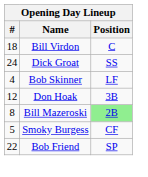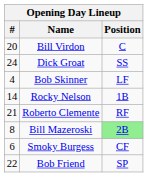Bill Virdon | #: 18 -> 20
+ row: 14 | Rocky Nelson | 1B
+ row: 21 | Roberto Clemente | RF
- row: 12 | Don Hoak | 3B
Smoky Burgess | #: 5 -> 6
